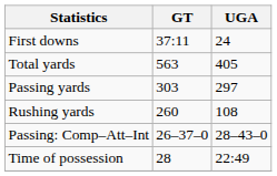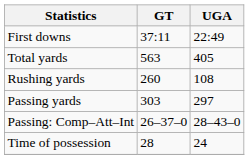First downs | UGA: 24 -> 22:49
rows swapped: Rushing yards <-> Passing yards
Time of possession | UGA: 22:49 -> 24
